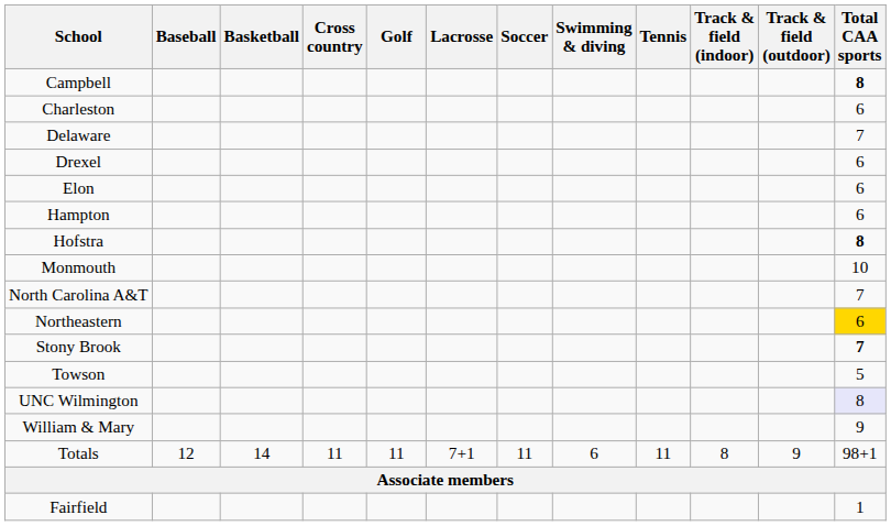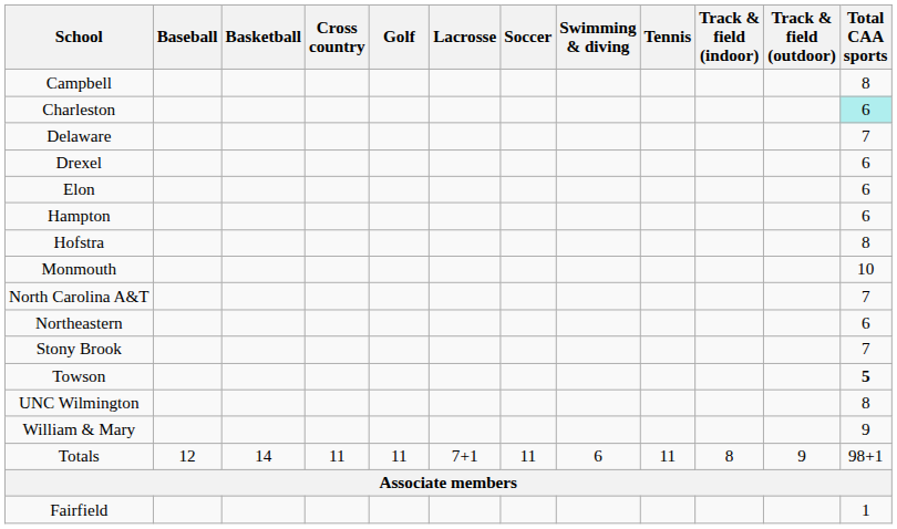Campbell | Total CAA sports: bold -> normal
Charleston | Total CAA sports: no background -> paleturquoise background
Hofstra | Total CAA sports: bold -> normal
Northeastern | Total CAA sports: gold background -> no background
Stony Brook | Total CAA sports: bold -> normal
Towson | Total CAA sports: normal -> bold
UNC Wilmington | Total CAA sports: lavender background -> no background
